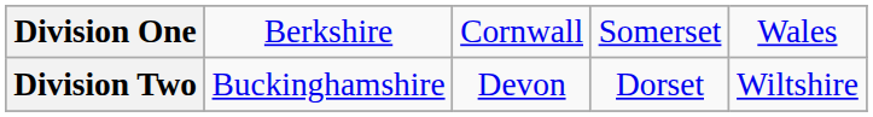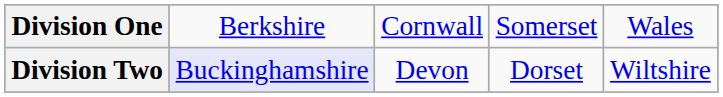Division Two | column 2: no background -> lavender background
